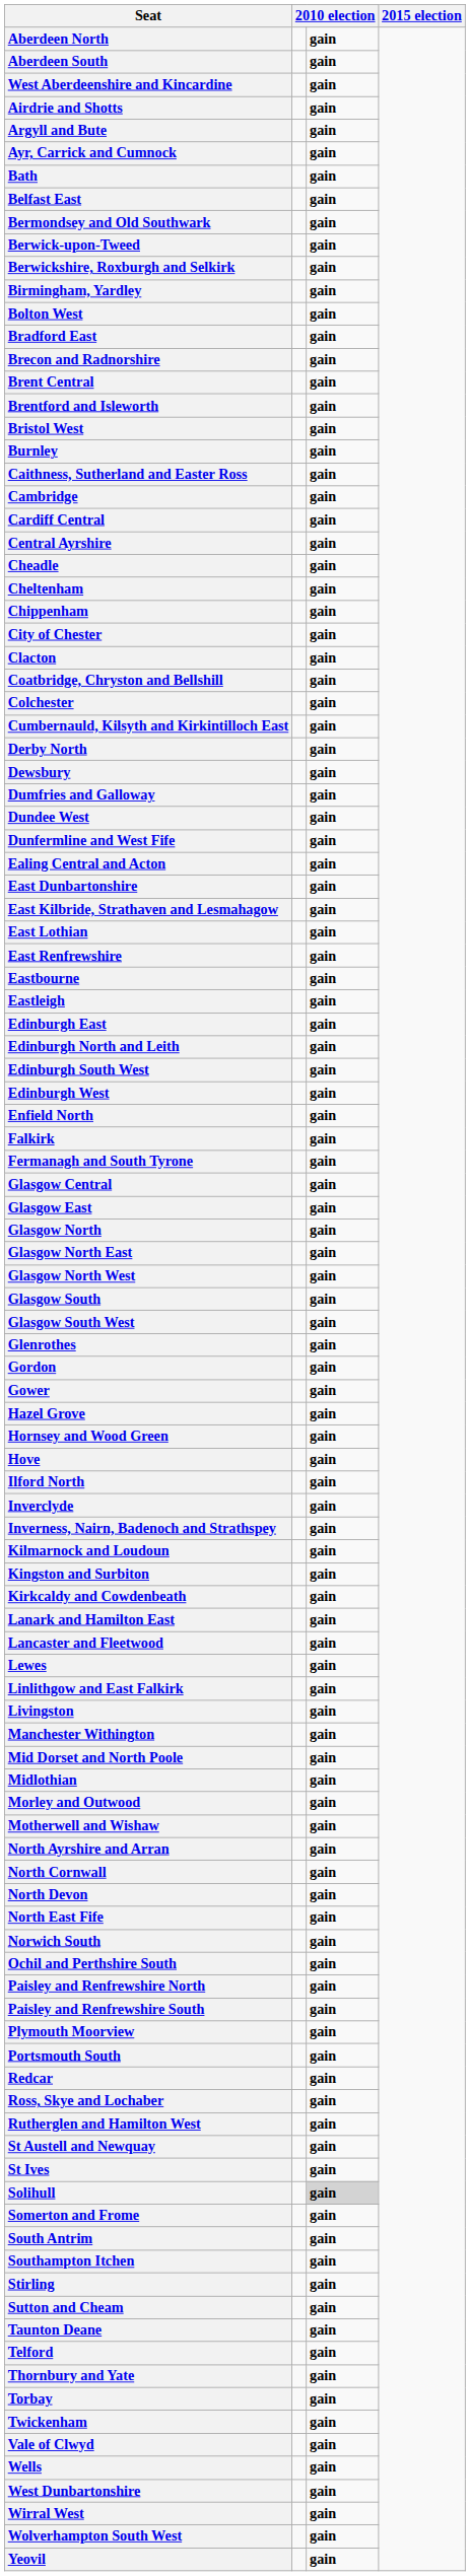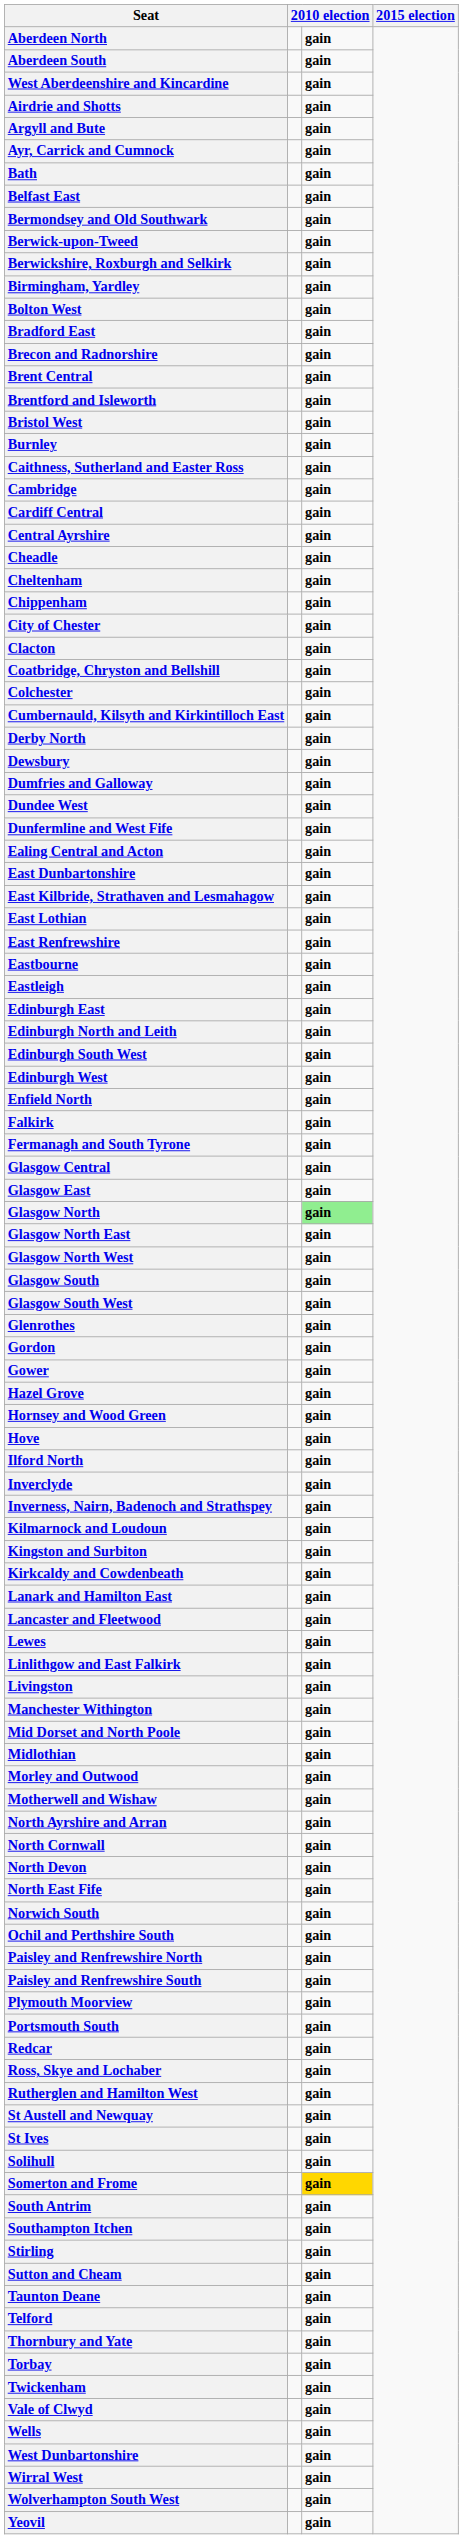Glasgow North | column 3: no background -> lightgreen background
Solihull | column 3: lightgrey background -> no background
Somerton and Frome | column 3: no background -> gold background
